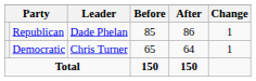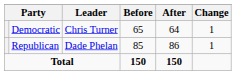rows swapped: Republican <-> Democratic
